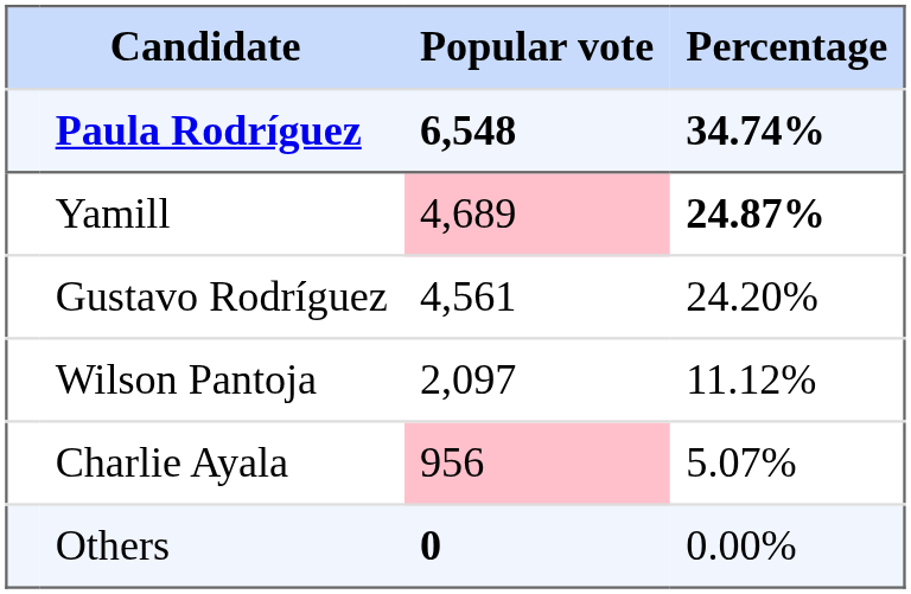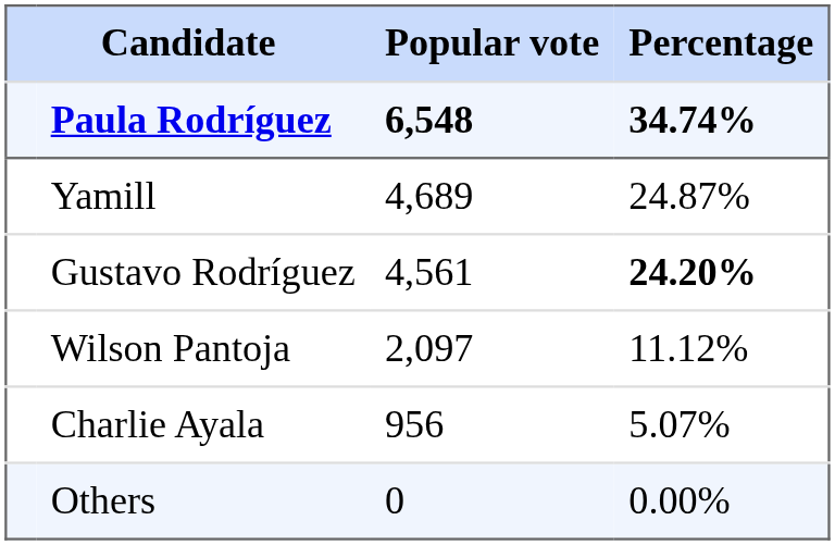Yamill | Popular vote: pink background -> no background
Yamill | Percentage: bold -> normal
Gustavo Rodríguez | Percentage: normal -> bold
Charlie Ayala | Popular vote: pink background -> no background
Others | Popular vote: bold -> normal
